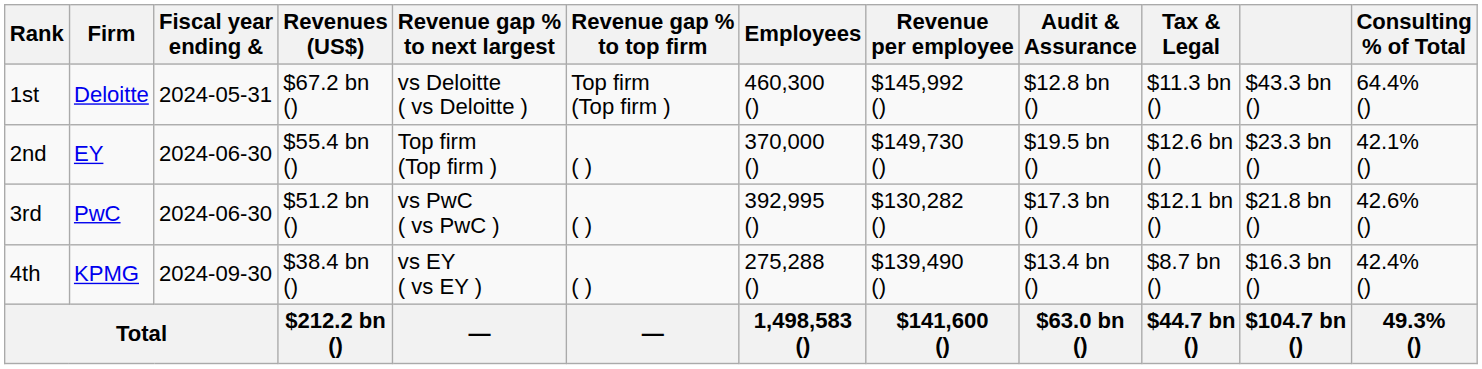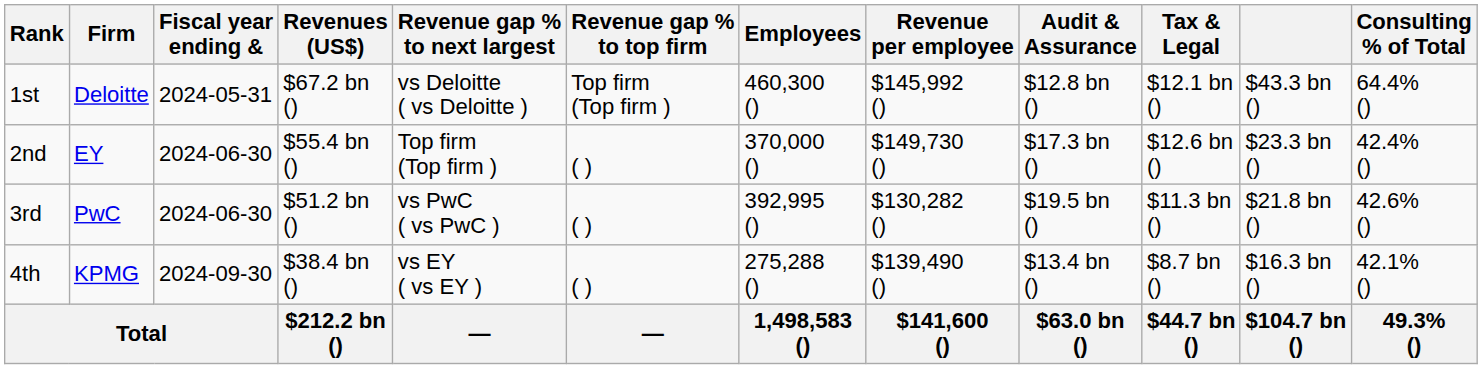1st | Tax & Legal: $11.3 bn () -> $12.1 bn ()
2nd | Audit & Assurance: $19.5 bn () -> $17.3 bn ()
2nd | Consulting % of Total: 42.1% () -> 42.4% ()
3rd | Audit & Assurance: $17.3 bn () -> $19.5 bn ()
3rd | Tax & Legal: $12.1 bn () -> $11.3 bn ()
4th | Consulting % of Total: 42.4% () -> 42.1% ()
